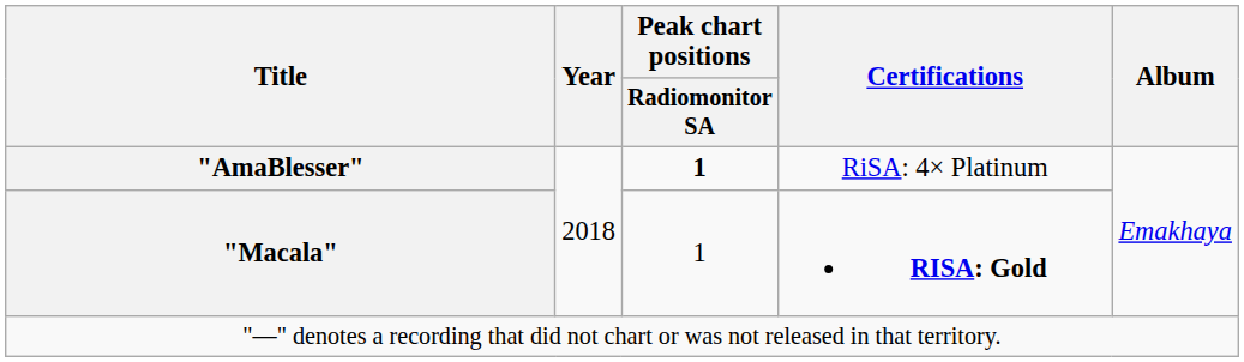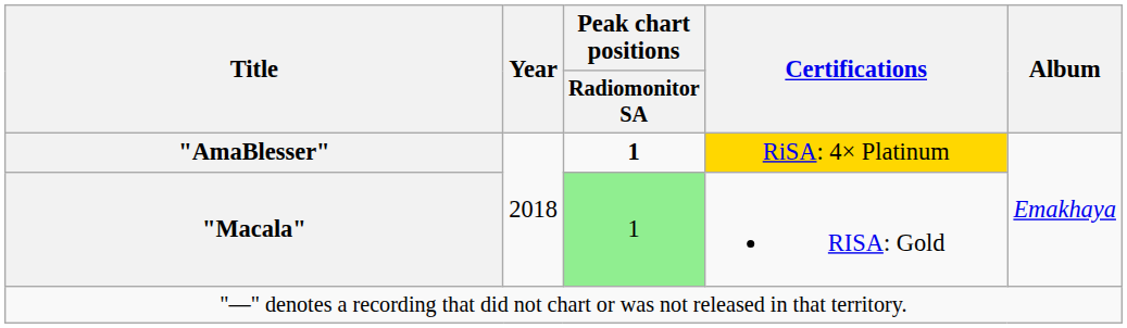"AmaBlesser" | Certifications: no background -> gold background
"Macala" | Peak chart positions / Radiomonitor SA: no background -> lightgreen background
"Macala" | Certifications: bold -> normal
